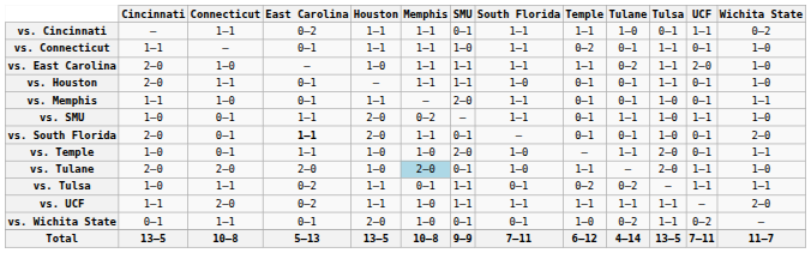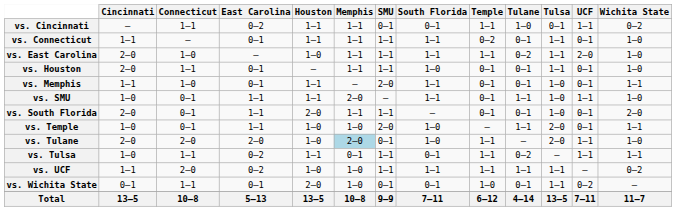vs. Cincinnati | South Florida: 1–1 -> 0–1
vs. Connecticut | SMU: 1–0 -> 1–1
vs. SMU | Houston: 2–0 -> 1–1
vs. SMU | Memphis: 0–2 -> 2–0
vs. South Florida | East Carolina: bold -> normal
vs. South Florida | SMU: 0–1 -> 1–1
vs. Tulsa | Temple: 0–2 -> 1–1
vs. UCF | Houston: 1–1 -> 1–0
vs. UCF | Wichita State: 2–0 -> 0–2
vs. Wichita State | Tulane: 0–2 -> 0–1
